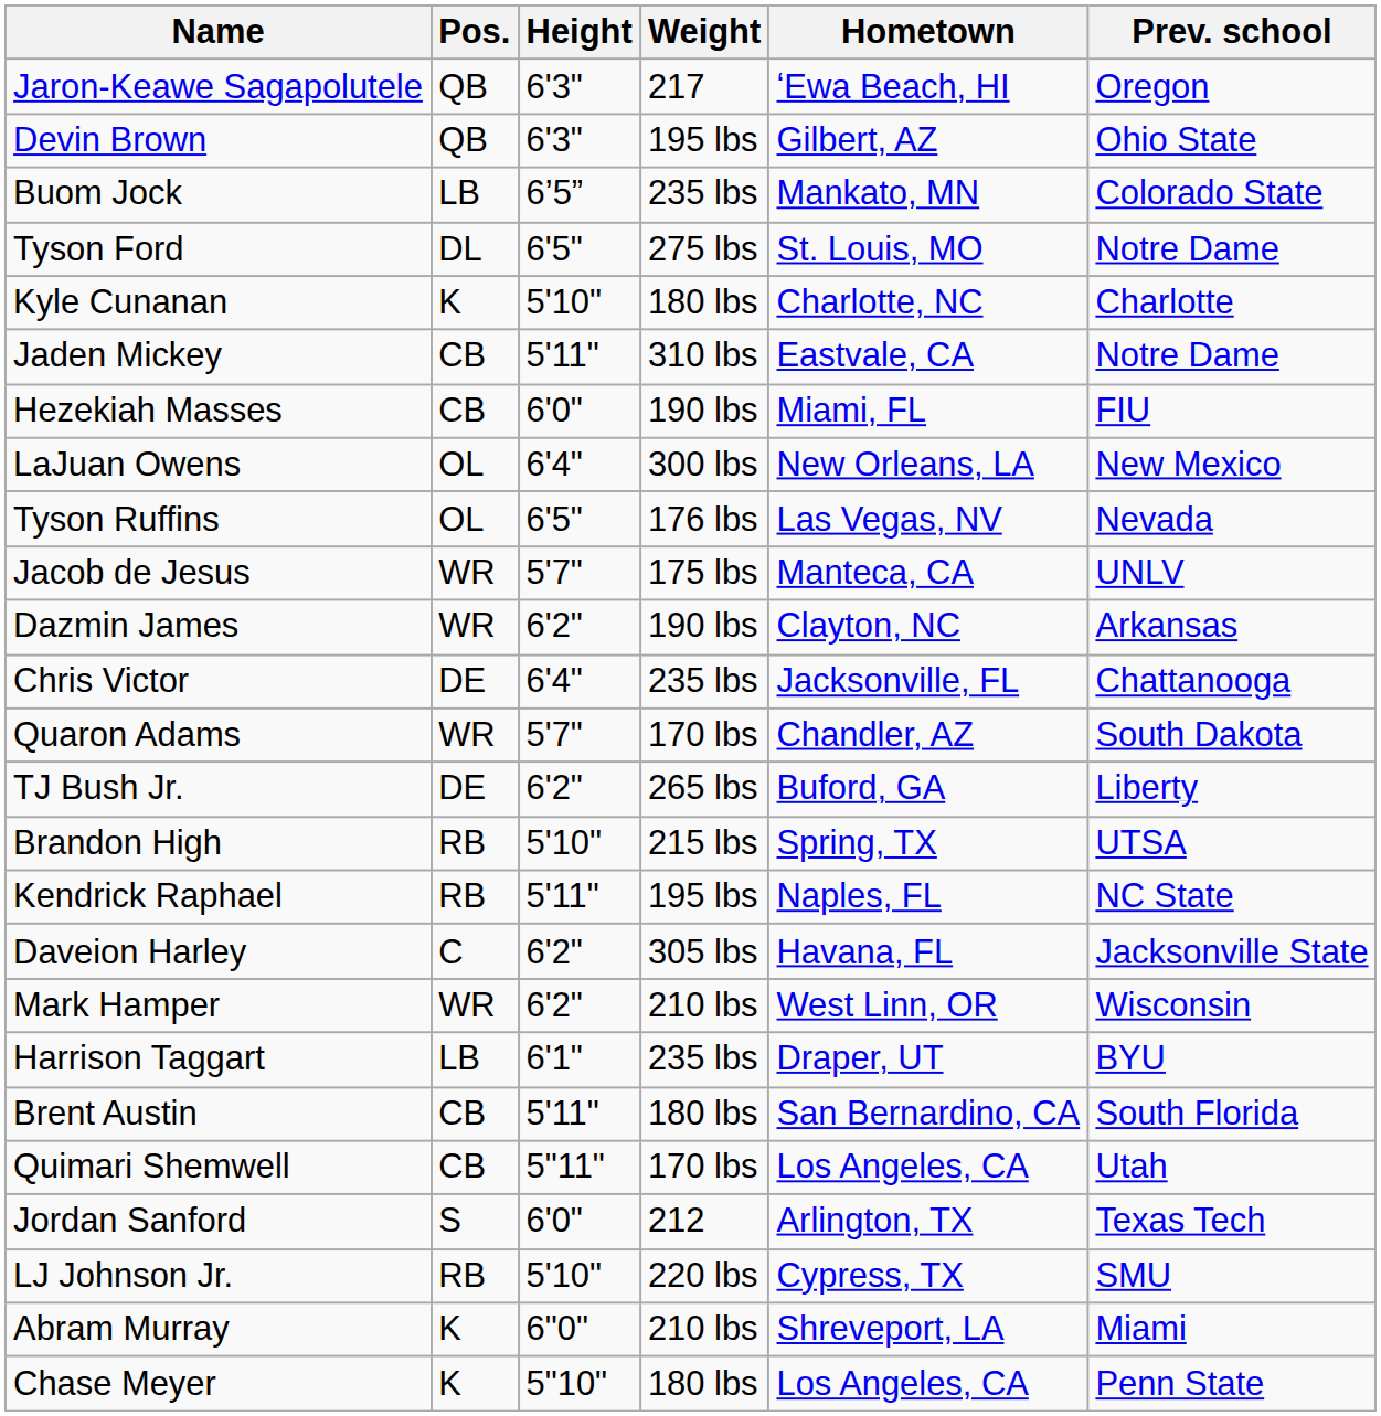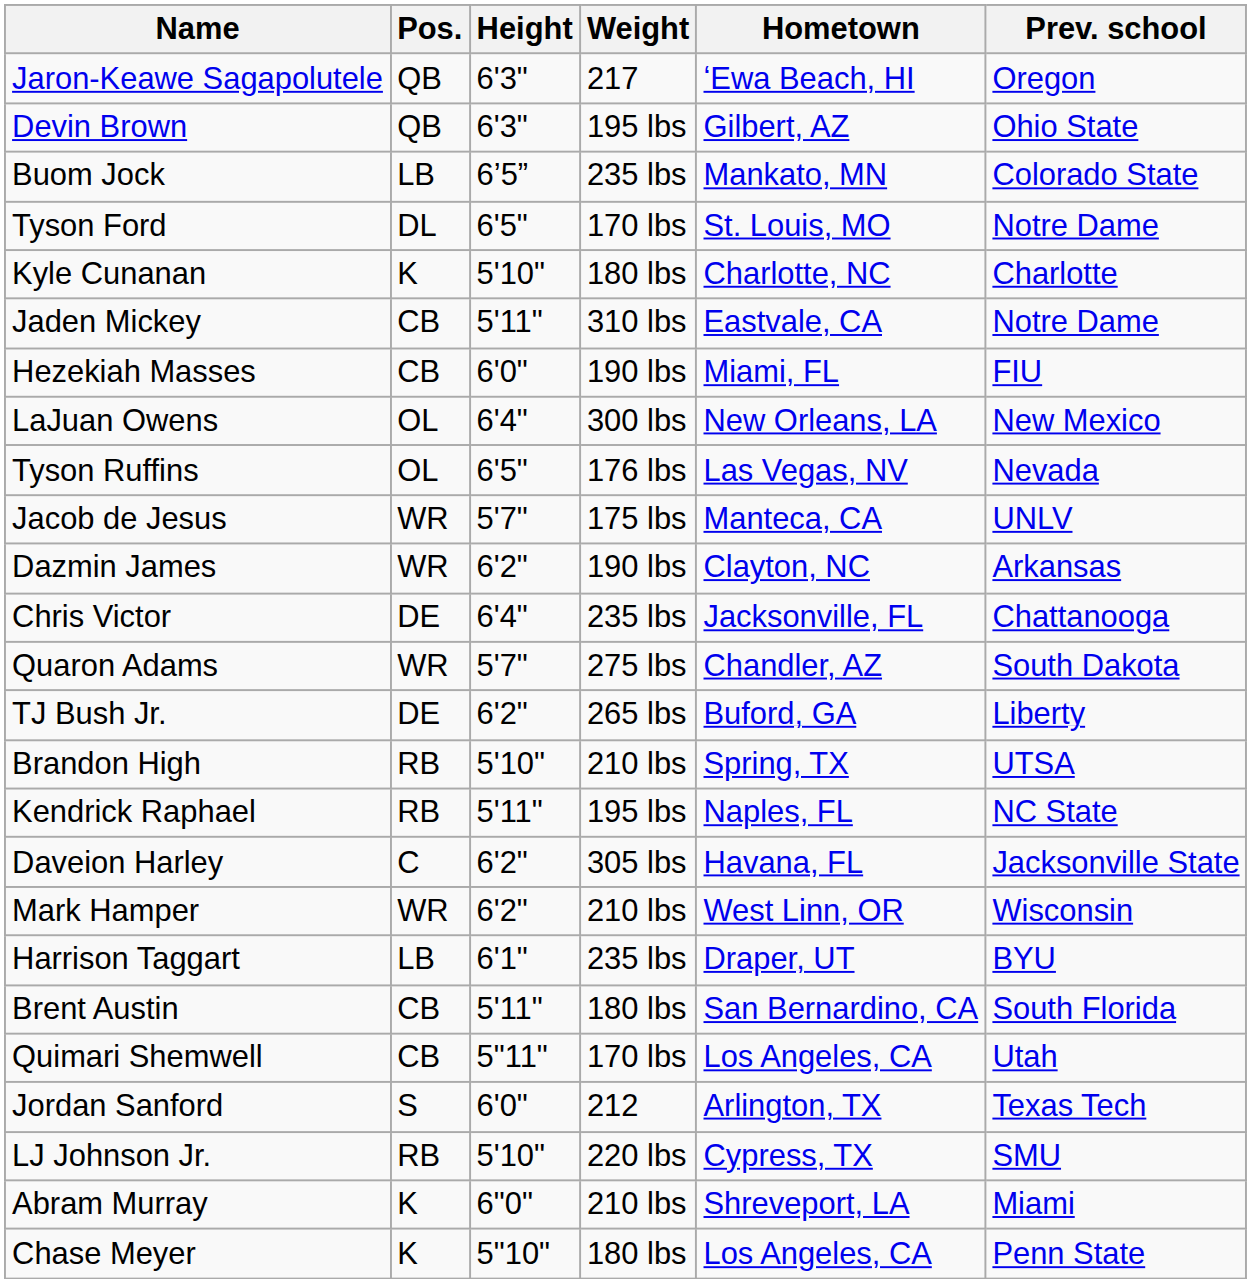Tyson Ford | Weight: 275 lbs -> 170 lbs
Quaron Adams | Weight: 170 lbs -> 275 lbs
Brandon High | Weight: 215 lbs -> 210 lbs
